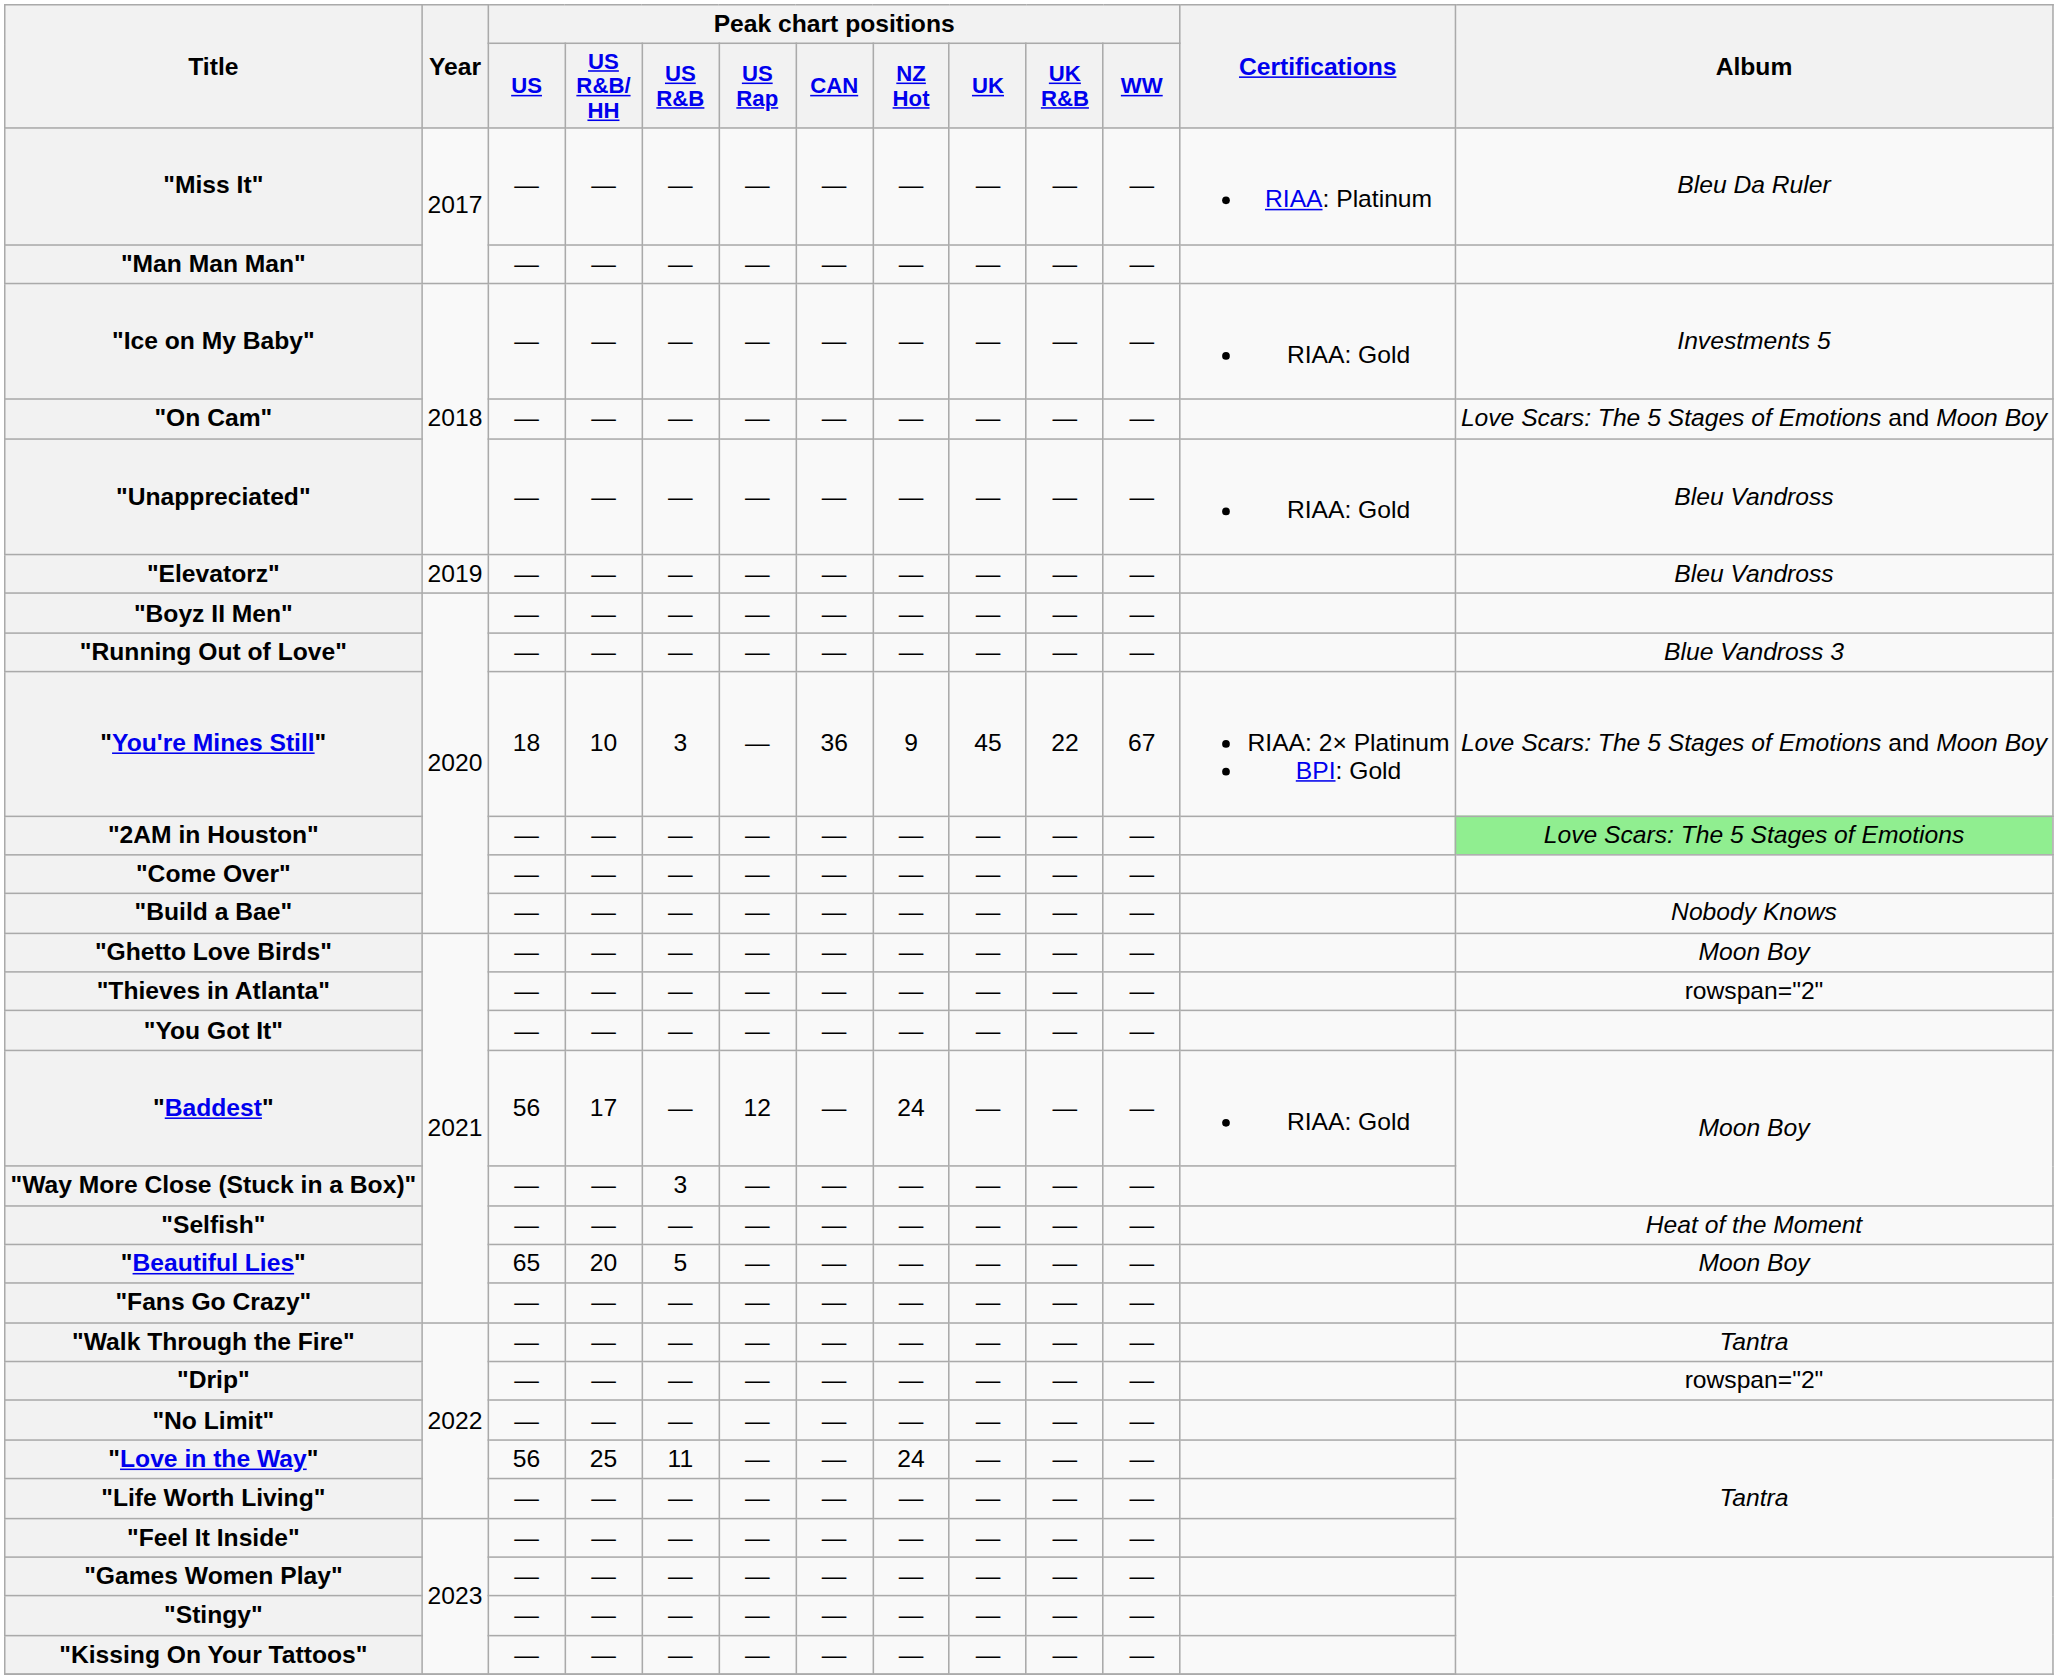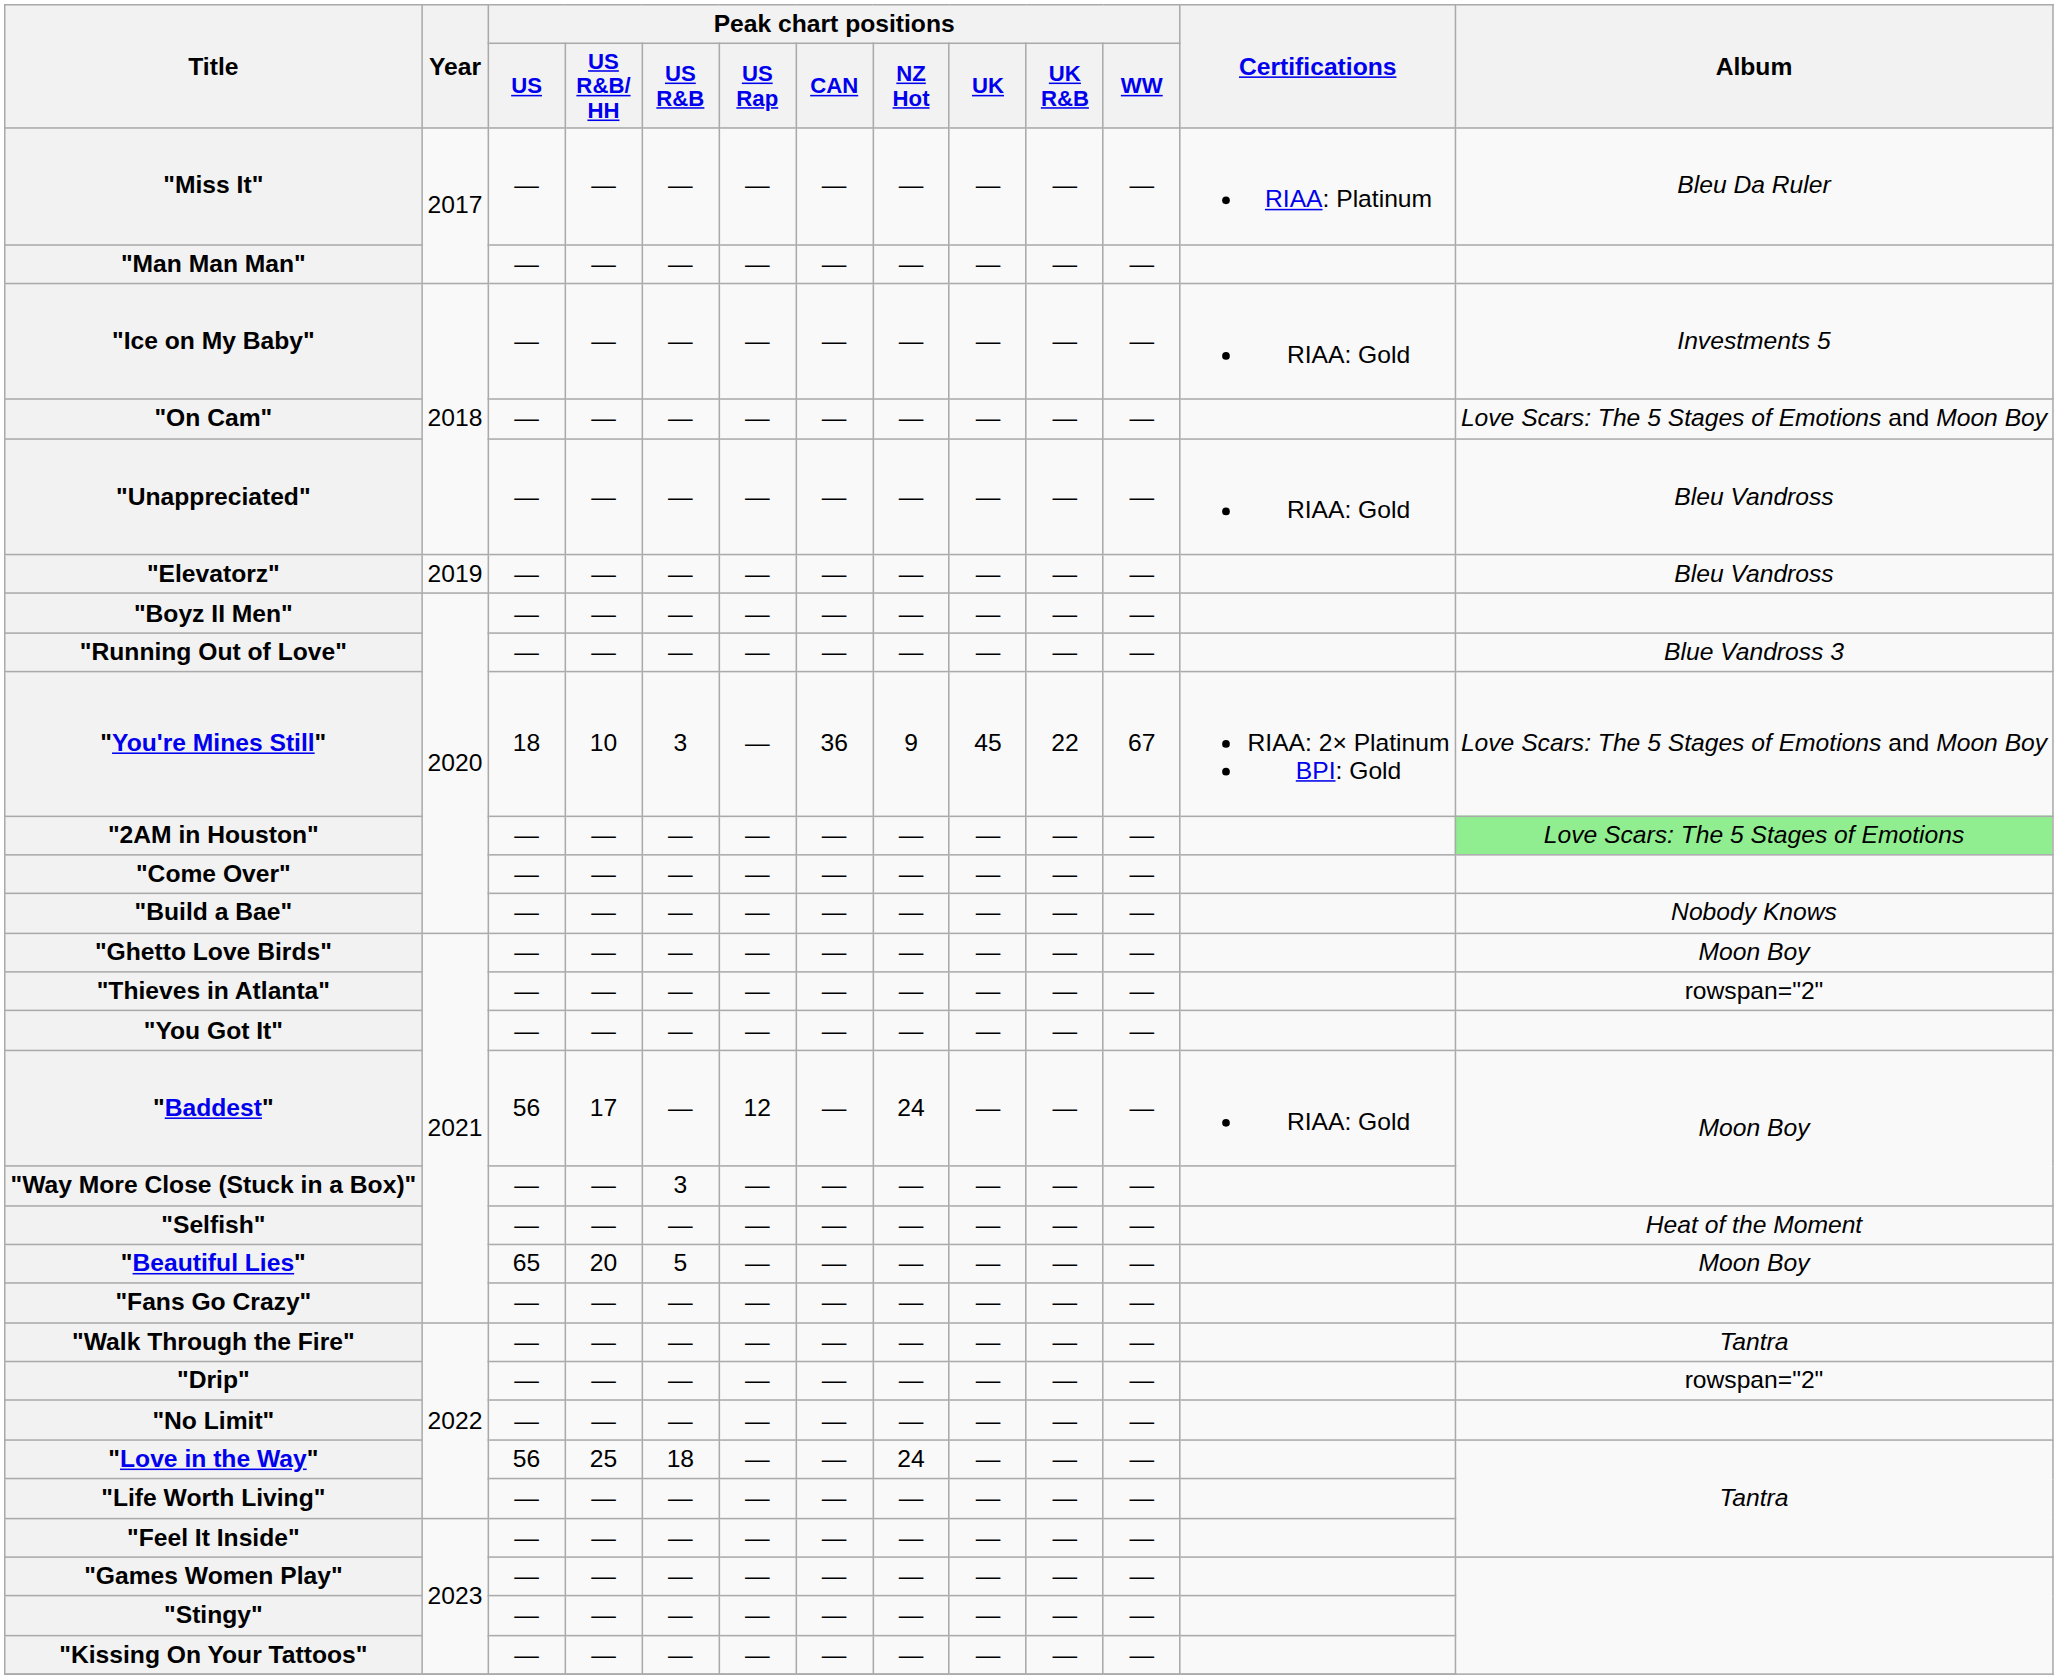"Love in the Way" | Peak chart positions / US R&B: 11 -> 18
